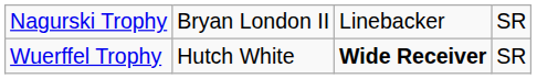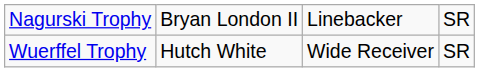Wuerffel Trophy | column 3: bold -> normal
